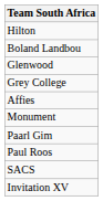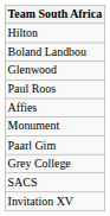row 5 | column 1: Grey College -> Paul Roos
row 9 | column 1: Paul Roos -> Grey College
